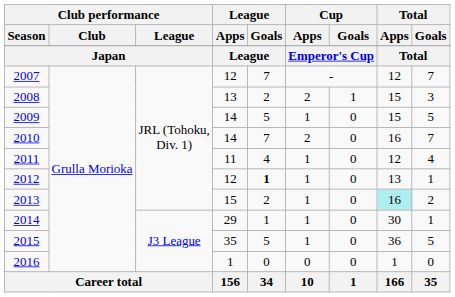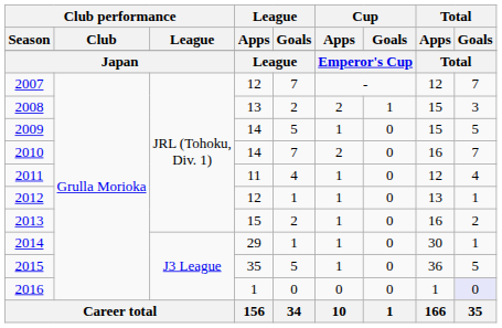2012 | League / Goals: bold -> normal
2013 | Total / Apps: paleturquoise background -> no background
2016 | Total / Goals: no background -> lavender background
